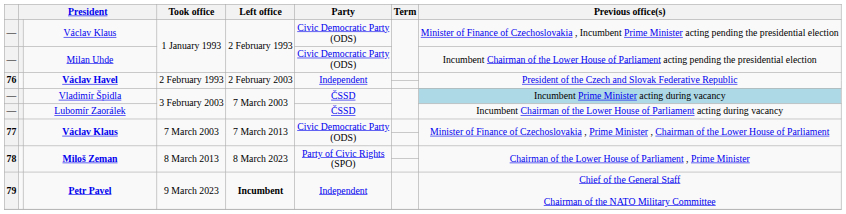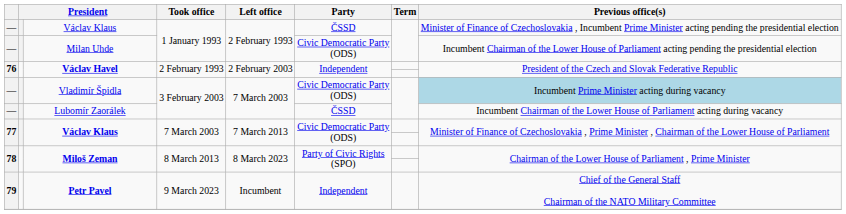Václav Klaus / 1 January 1993 | Party: Civic Democratic Party (ODS) -> ČSSD
Vladimír Špidla | Party: ČSSD -> Civic Democratic Party (ODS)
Petr Pavel | Left office: bold -> normal
